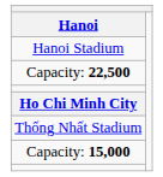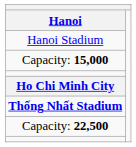row 4 | Hanoi: Capacity: 22,500 -> Capacity: 15,000
row 7 | Hanoi: normal -> bold
row 8 | Hanoi: Capacity: 15,000 -> Capacity: 22,500
